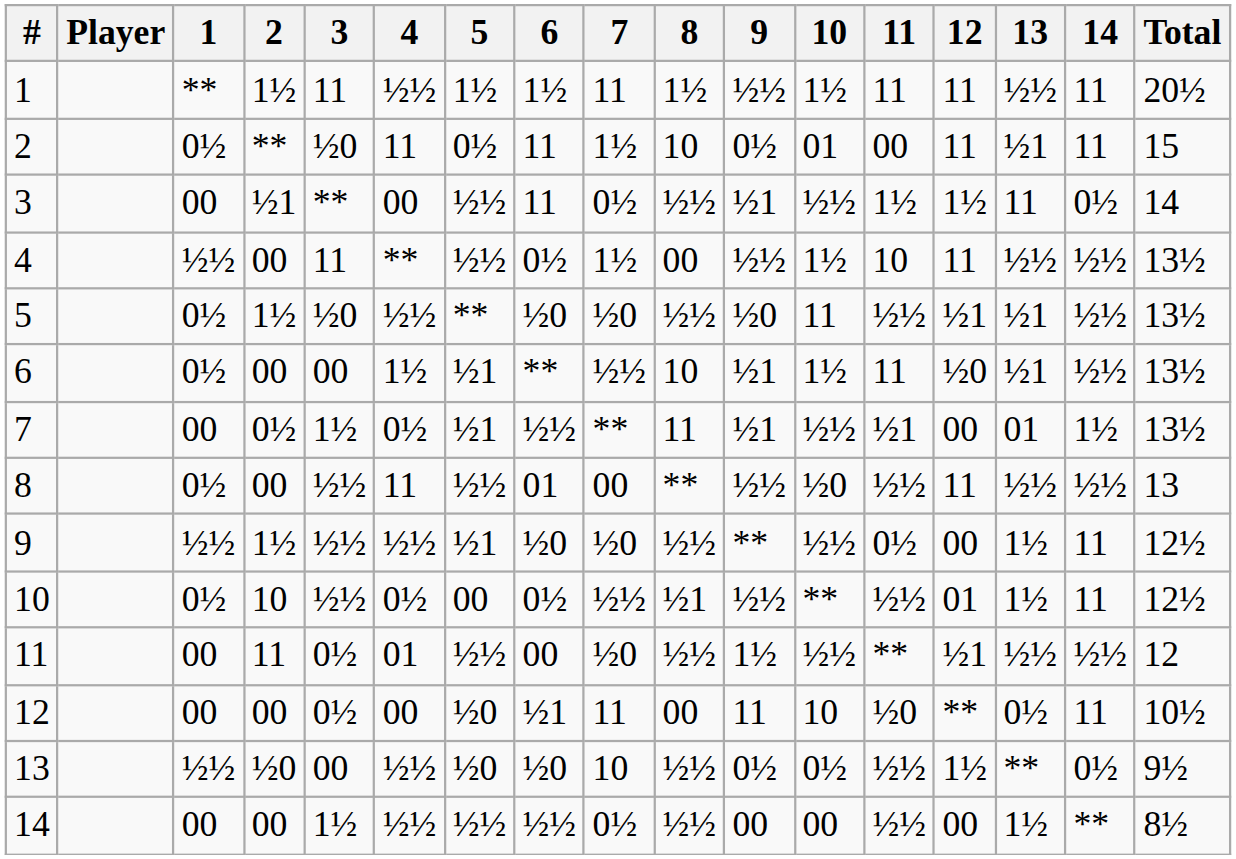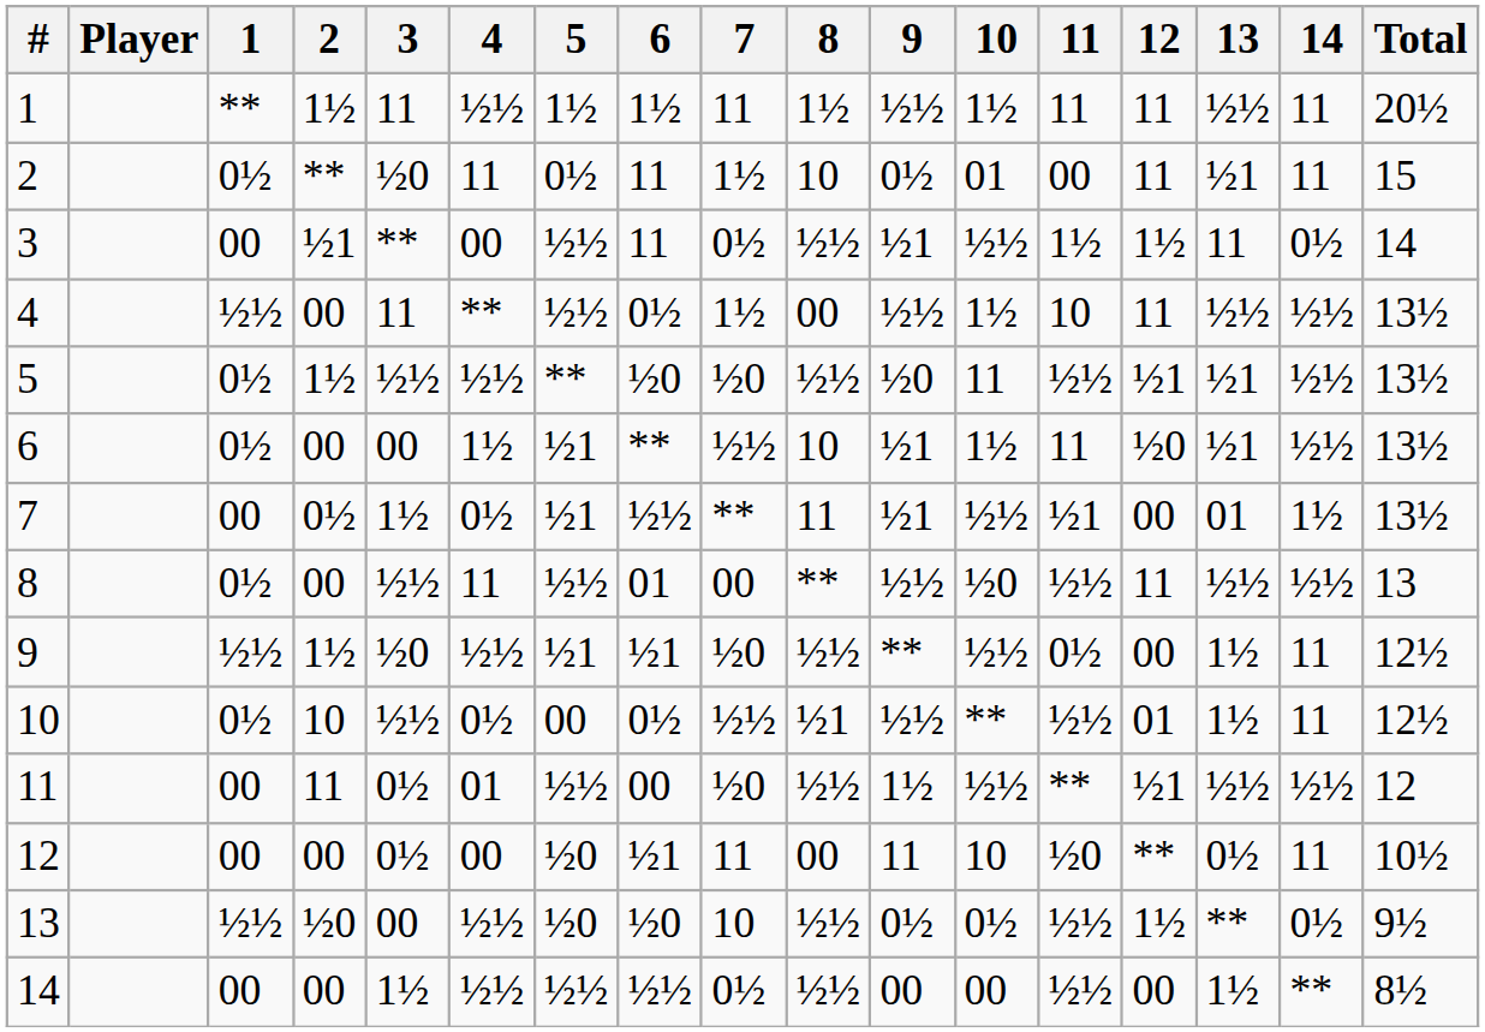row 6 | 3: ½0 -> ½½
row 10 | 3: ½½ -> ½0
row 10 | 6: ½0 -> ½1
